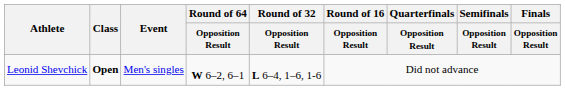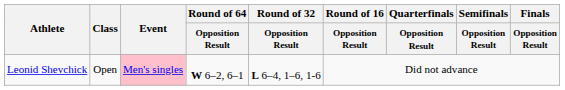Leonid Shevchick | Class: bold -> normal
Leonid Shevchick | Event: no background -> pink background
